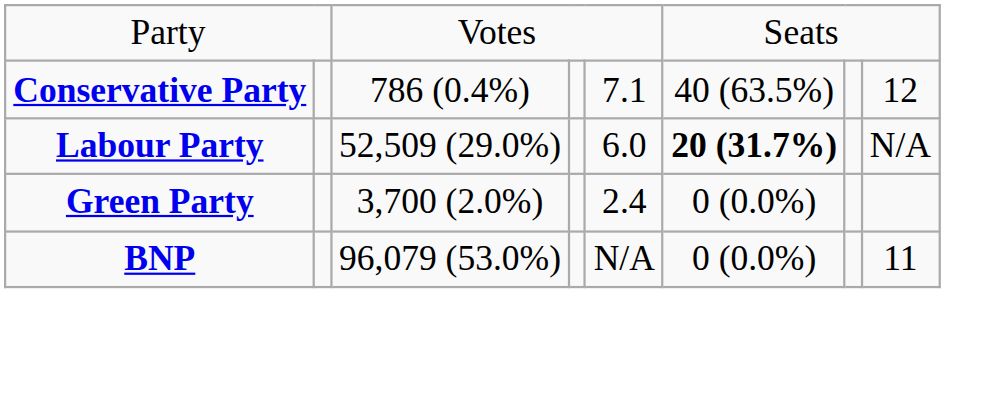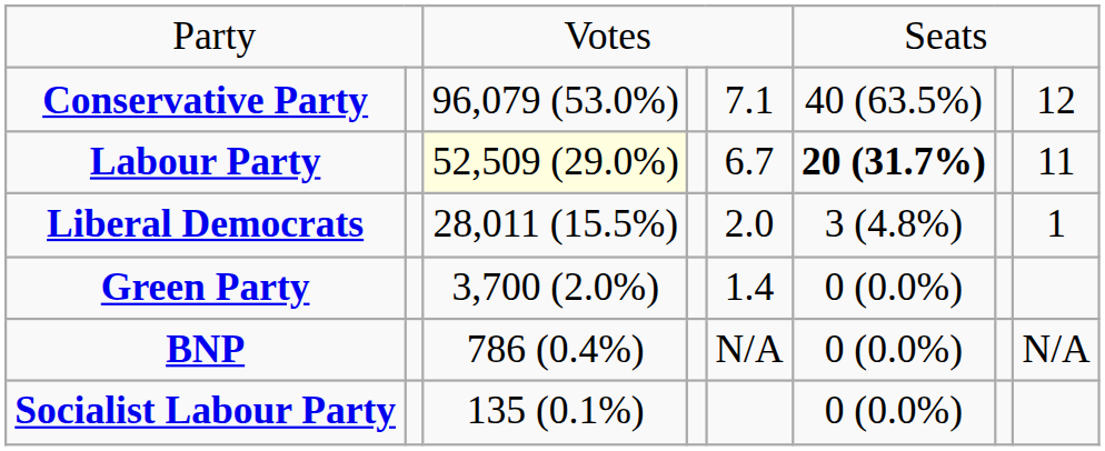Conservative Party | column 3: 786 (0.4%) -> 96,079 (53.0%)
Labour Party | column 3: no background -> lightyellow background
Labour Party | column 5: 6.0 -> 6.7
Labour Party | column 8: N/A -> 11
+ row: Liberal Democrats | 28,011 (15.5%) | 2.0 | 3 (4.8%) | 1
Green Party | column 5: 2.4 -> 1.4
BNP | column 3: 96,079 (53.0%) -> 786 (0.4%)
BNP | column 8: 11 -> N/A
+ row: Socialist Labour Party | 135 (0.1%) | 0 (0.0%)
